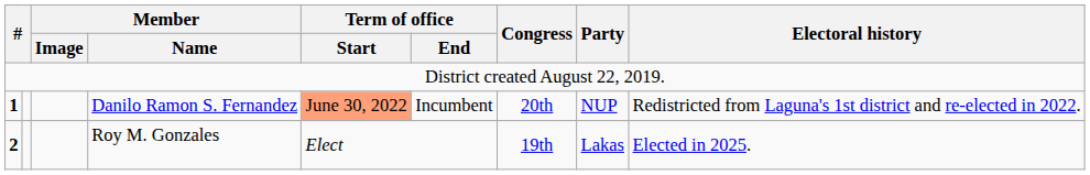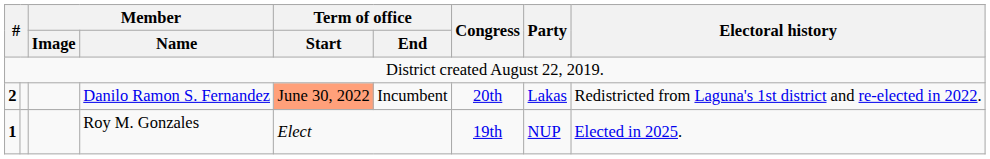Danilo Ramon S. Fernandez | column 1: 1 -> 2
Danilo Ramon S. Fernandez | Party: NUP -> Lakas
Roy M. Gonzales | column 1: 2 -> 1
Roy M. Gonzales | Party: Lakas -> NUP
